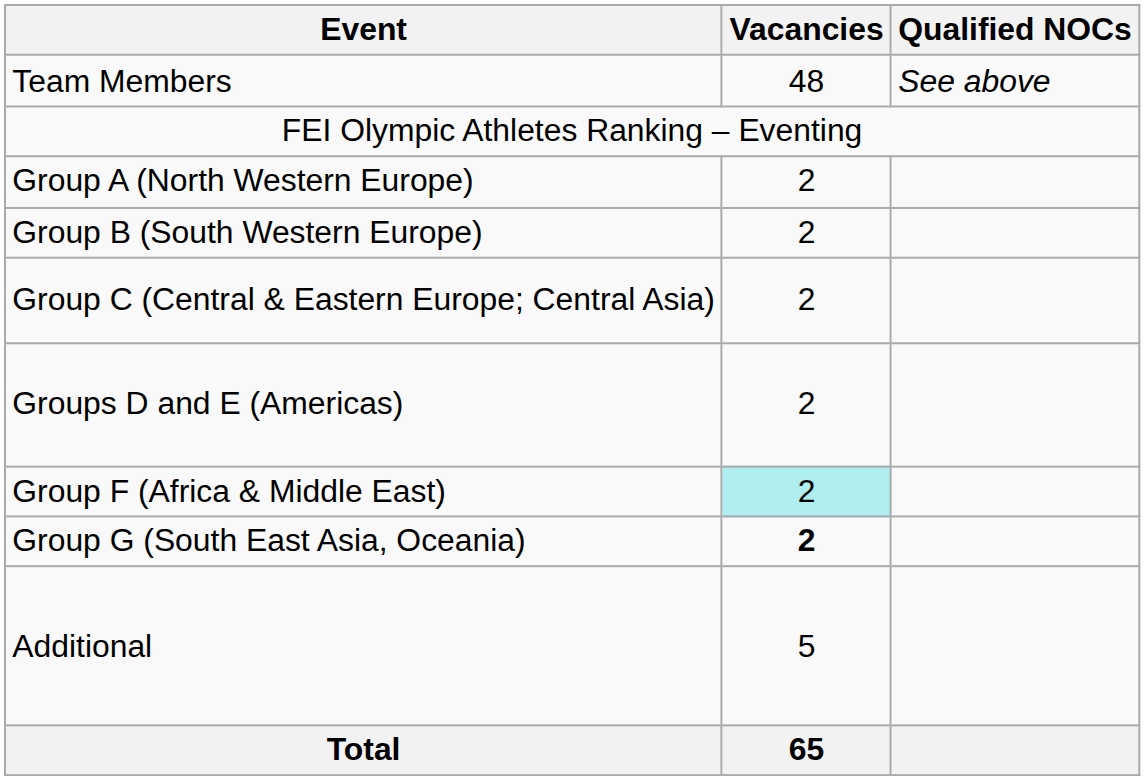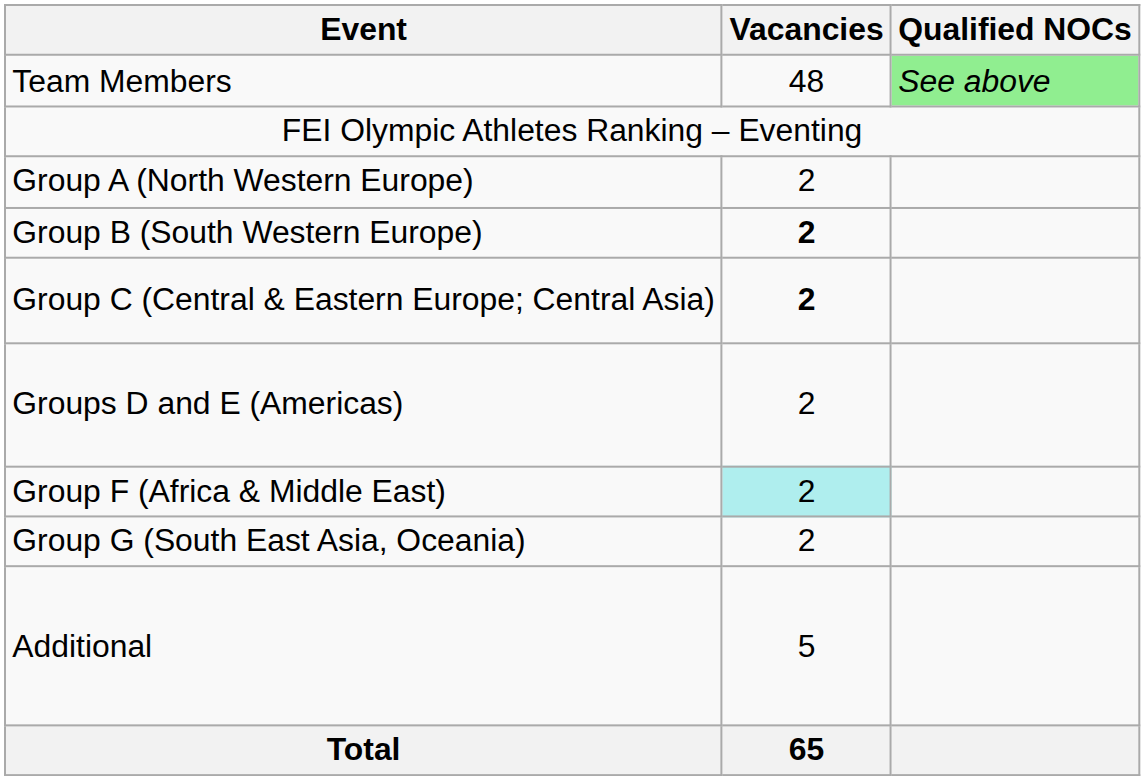Team Members | Qualified NOCs: no background -> lightgreen background
Group B (South Western Europe) | Vacancies: normal -> bold
Group C (Central & Eastern Europe; Central Asia) | Vacancies: normal -> bold
Group G (South East Asia, Oceania) | Vacancies: bold -> normal
